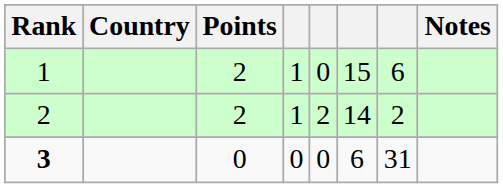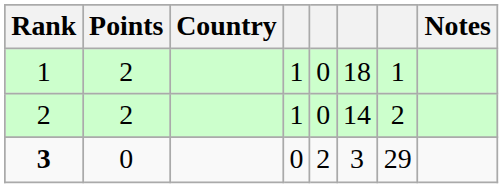columns swapped: Country <-> Points
row 2 | column 6: 15 -> 18
row 2 | column 7: 6 -> 1
row 3 | column 5: 2 -> 0
row 4 | column 5: 0 -> 2
row 4 | column 6: 6 -> 3
row 4 | column 7: 31 -> 29
